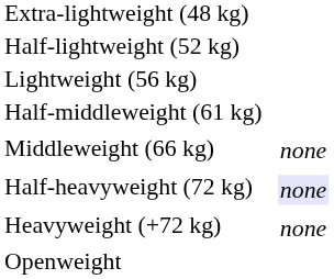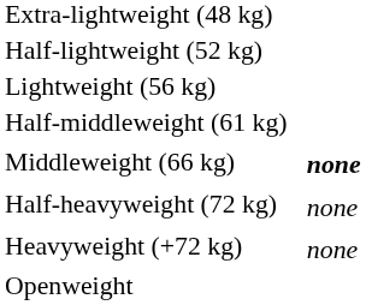Middleweight (66 kg) / none | column 2: normal -> bold
Half-heavyweight (72 kg) / none | column 2: lavender background -> no background
